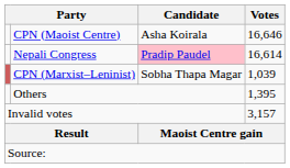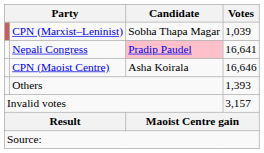rows swapped: CPN (Maoist Centre) <-> CPN (Marxist–Leninist)
Nepali Congress | Votes: 16,614 -> 16,641
Others | Votes: 1,395 -> 1,393
